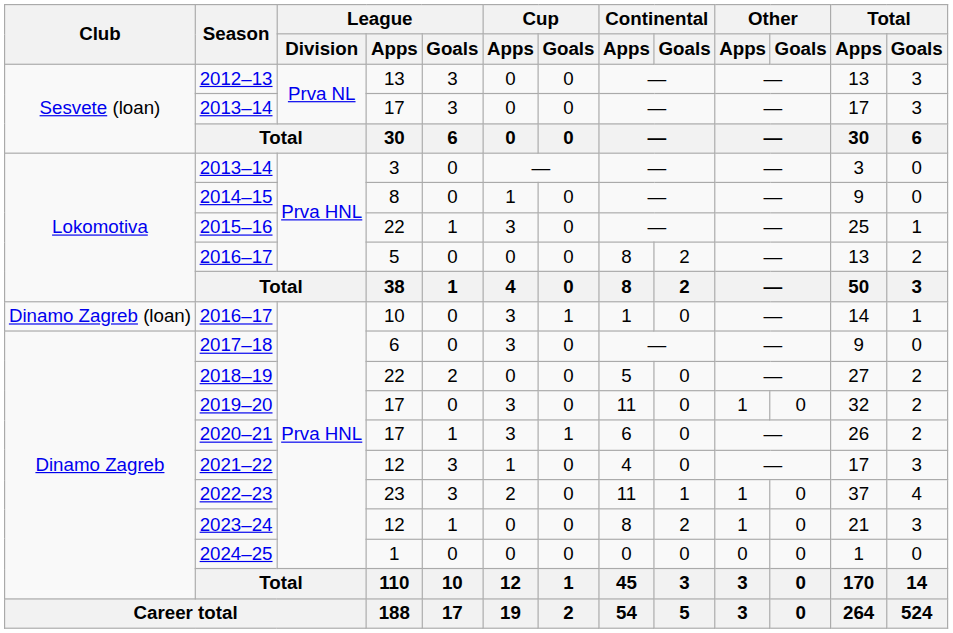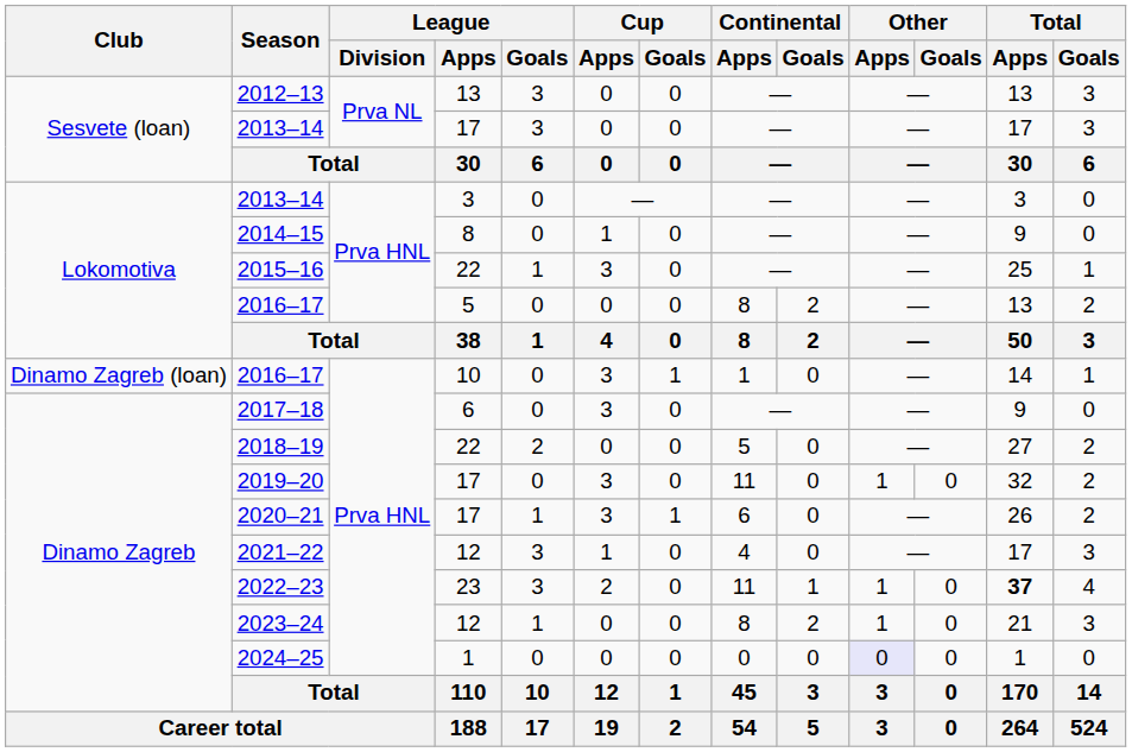2022–23 | Total / Apps: normal -> bold
2024–25 | Other / Apps: no background -> lavender background
